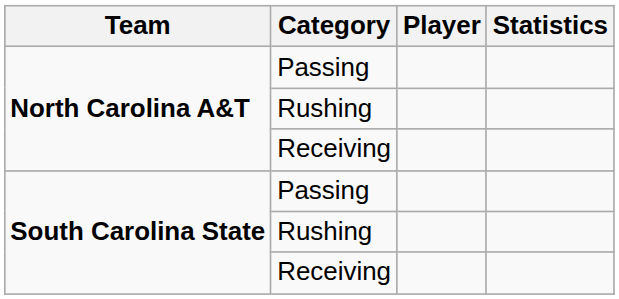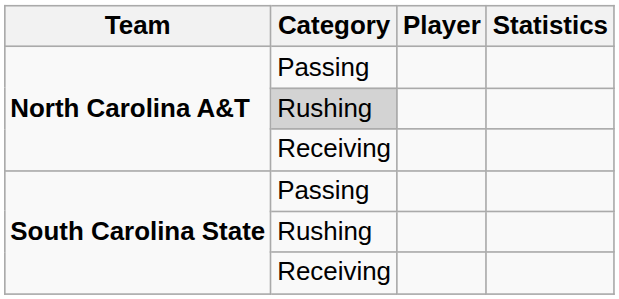North Carolina A&T / Rushing | Category: no background -> lightgrey background
